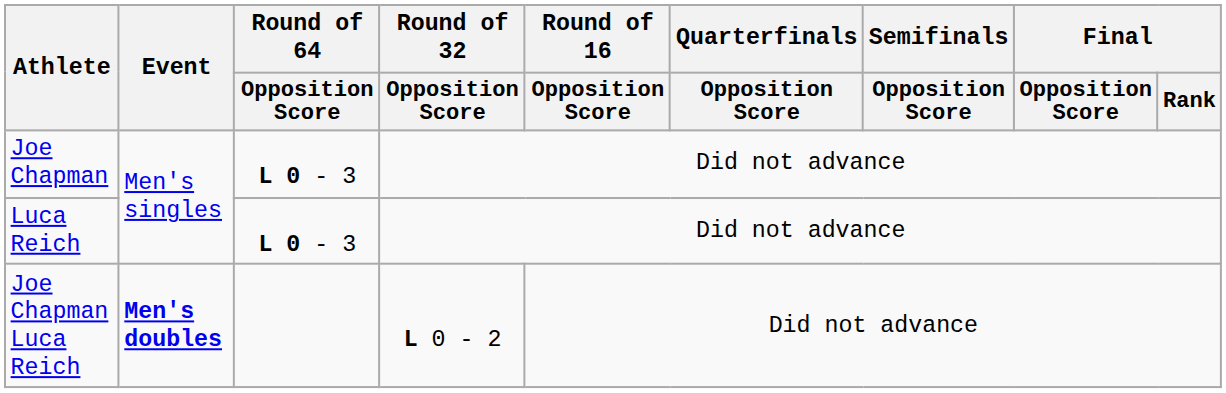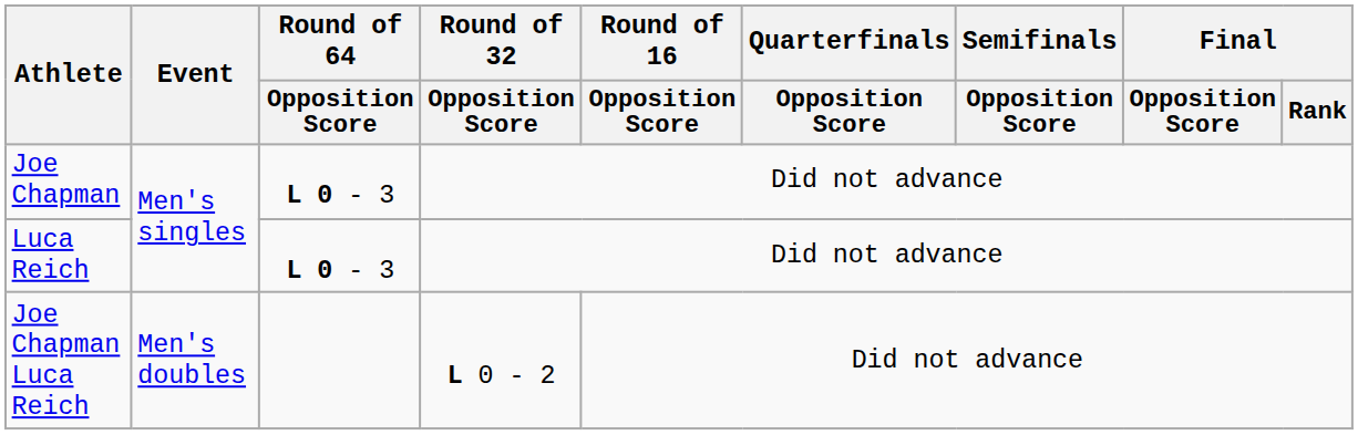Joe Chapman Luca Reich | Event: bold -> normal
